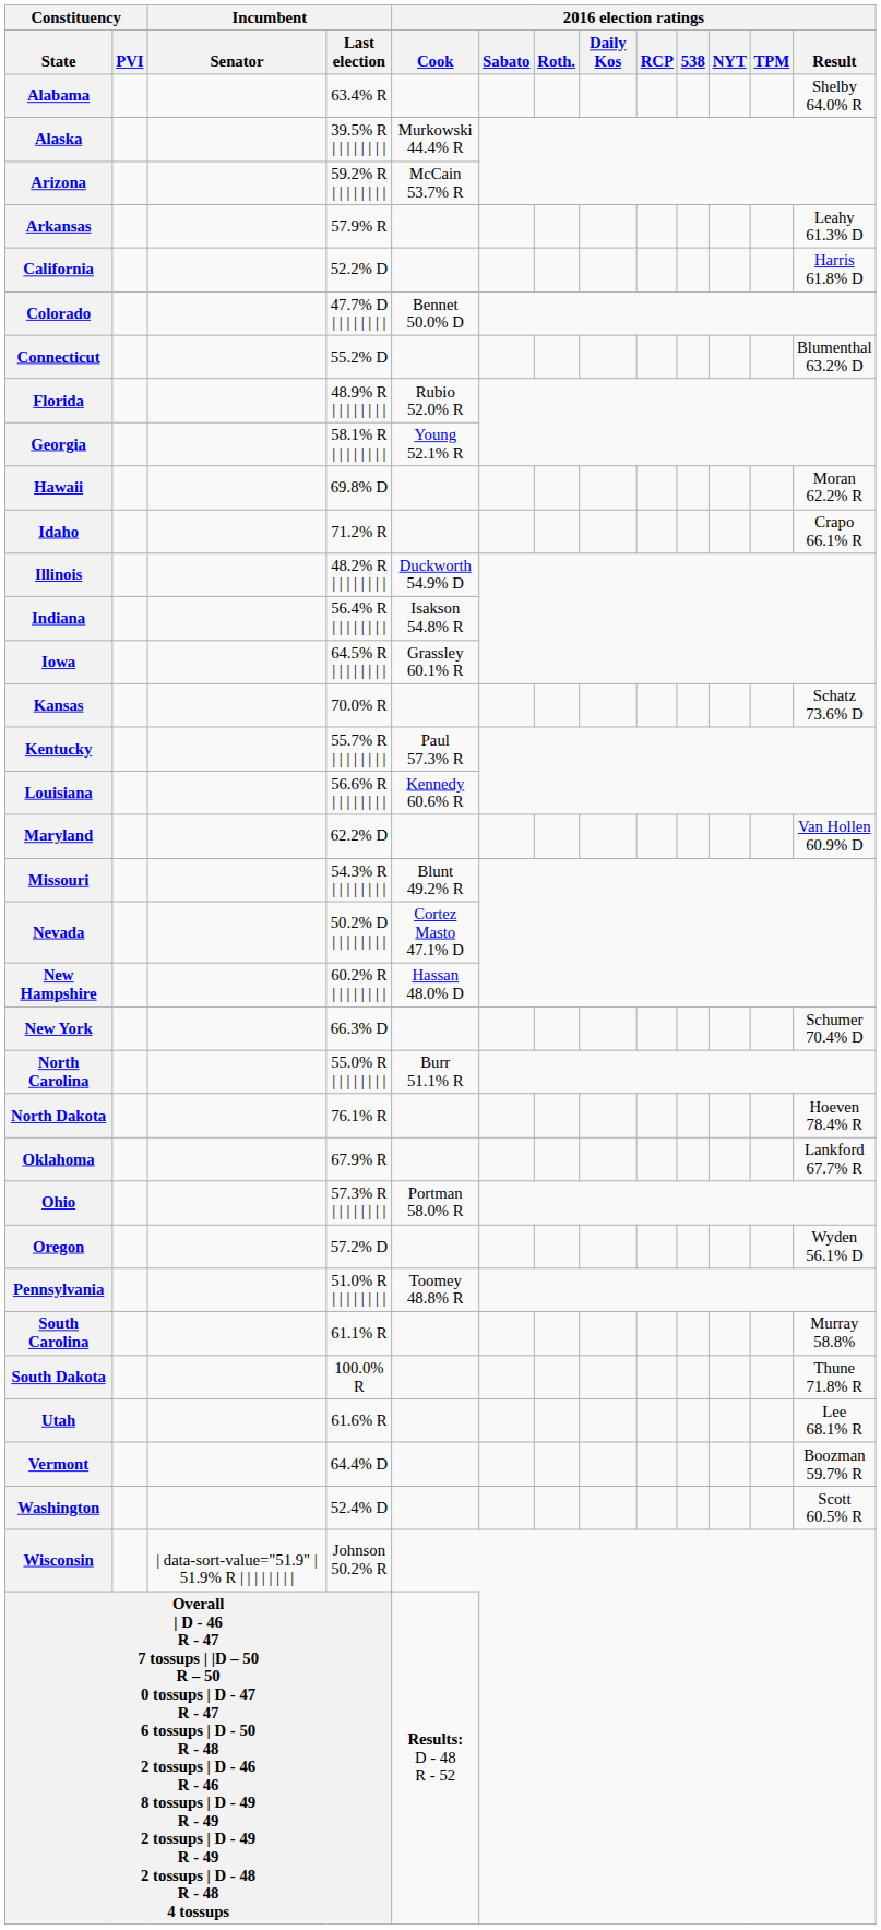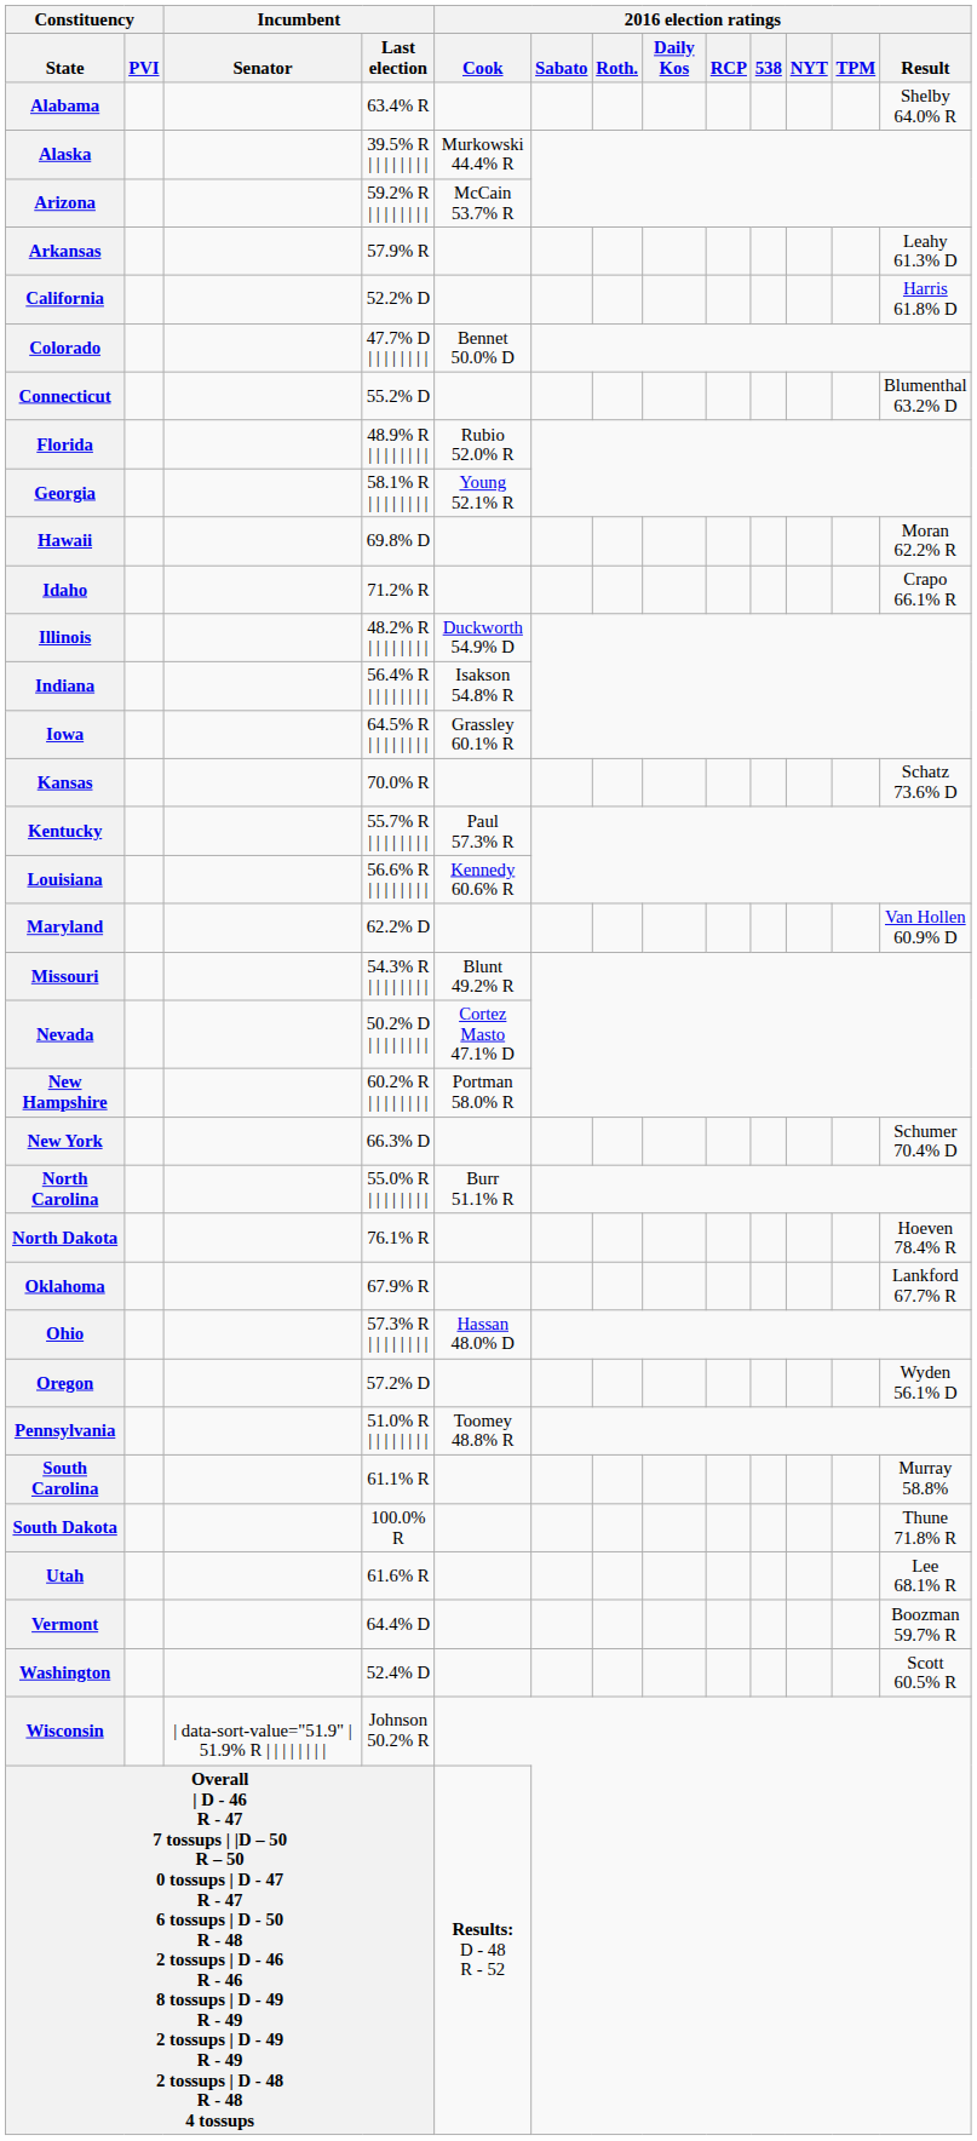New Hampshire | 2016 election ratings / Cook: Hassan 48.0% D -> Portman 58.0% R
Ohio | 2016 election ratings / Cook: Portman 58.0% R -> Hassan 48.0% D
